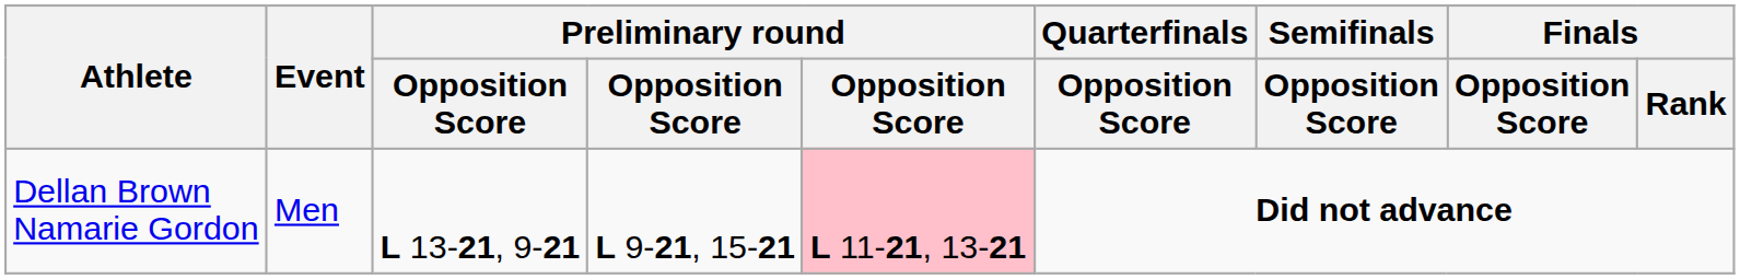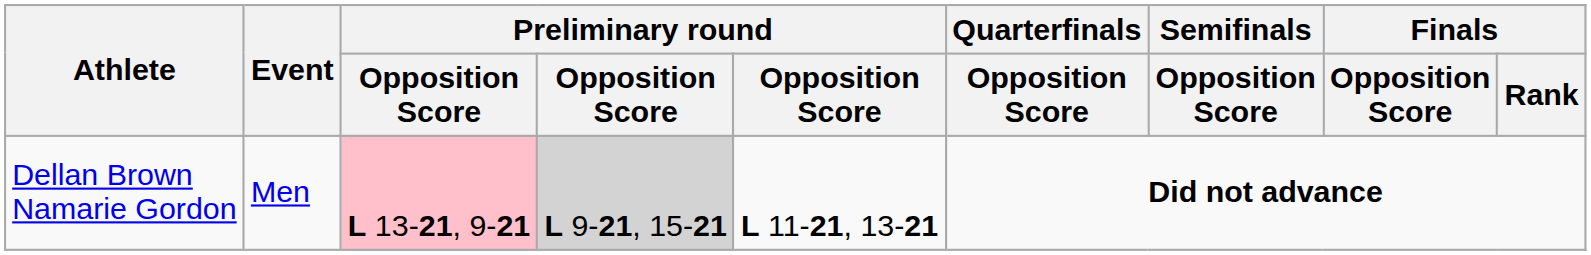Dellan Brown Namarie Gordon | column 3: no background -> pink background
Dellan Brown Namarie Gordon | column 4: no background -> lightgrey background
Dellan Brown Namarie Gordon | column 5: pink background -> no background
